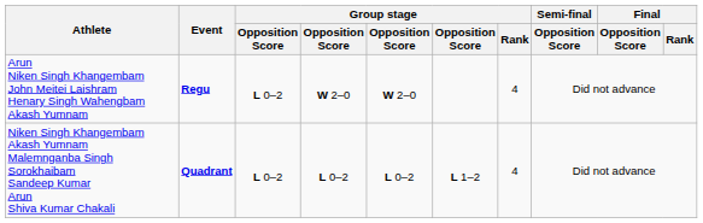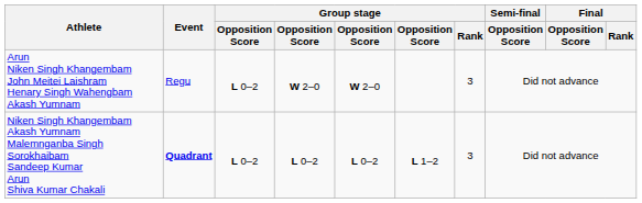row 3 | Event: bold -> normal
row 3 | Group stage / Rank: 4 -> 3
row 4 | Group stage / Rank: 4 -> 3
